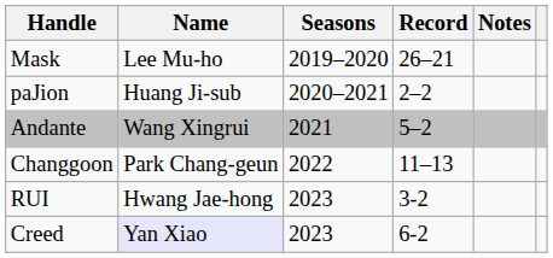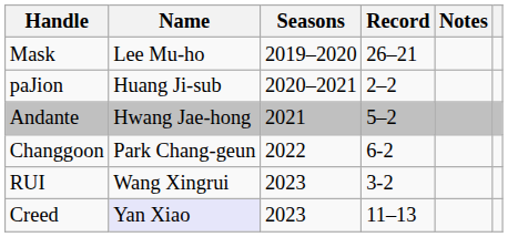Andante | Name: Wang Xingrui -> Hwang Jae-hong
Changgoon | Record: 11–13 -> 6-2
RUI | Name: Hwang Jae-hong -> Wang Xingrui
Creed | Record: 6-2 -> 11–13
